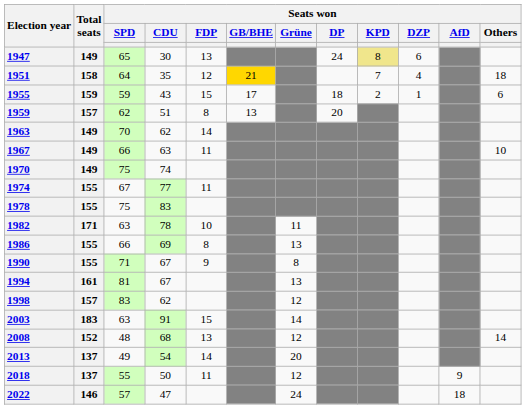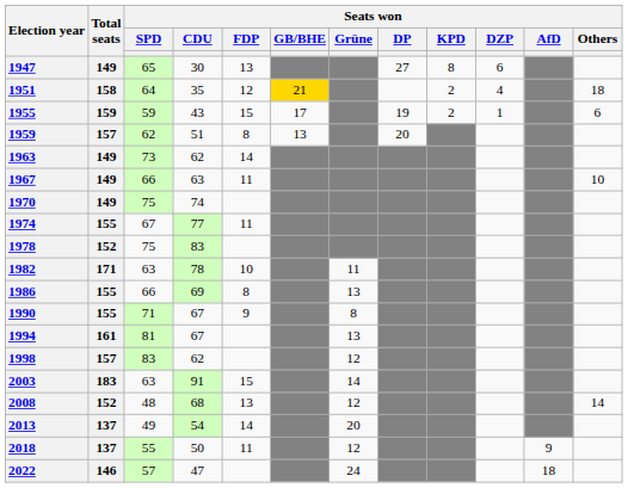1947 | Seats won / DP: 24 -> 27
1947 | Seats won / KPD: khaki background -> no background
1951 | Seats won / KPD: 7 -> 2
1955 | Seats won / DP: 18 -> 19
1963 | Seats won / SPD: 70 -> 73
1978 | Total seats: 155 -> 152
